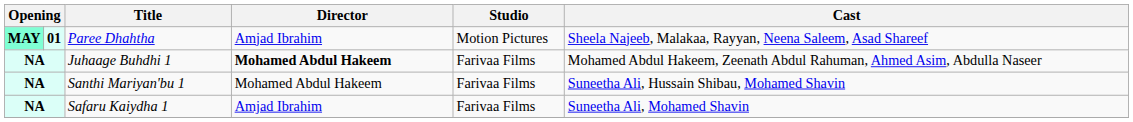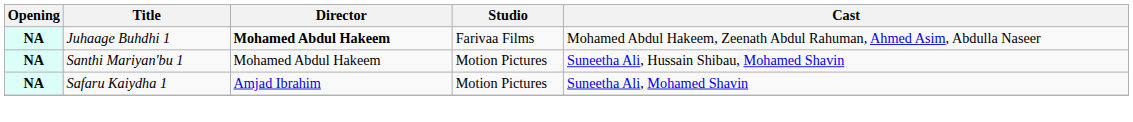- row: MAY | 01 | Paree Dhahtha | Amjad Ibrahim | Motion Pictures | Sheela Najeeb, Malakaa, Rayyan, Neena Saleem, Asad Shareef
Santhi Mariyan'bu 1 | Studio: Farivaa Films -> Motion Pictures
Safaru Kaiydha 1 | Studio: Farivaa Films -> Motion Pictures
